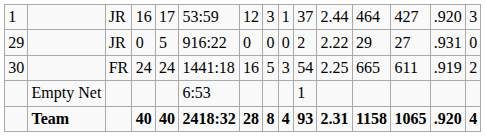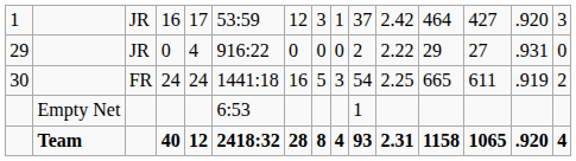row 1 | column 11: 2.44 -> 2.42
row 2 | column 5: 5 -> 4
row 5 | column 5: 40 -> 12
